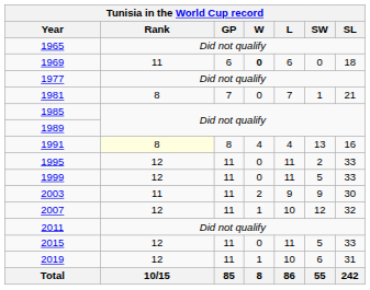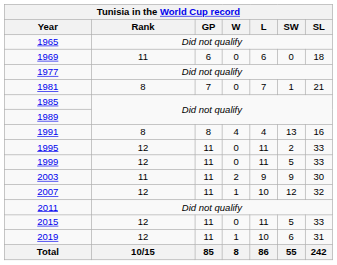1969 | W: bold -> normal
1991 | Rank: lightyellow background -> no background
